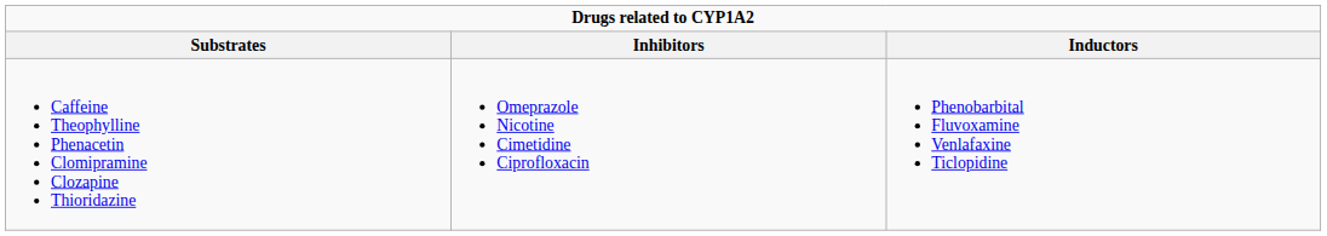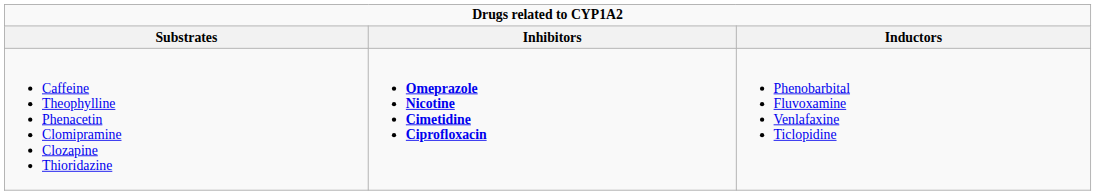row 3 | Inhibitors: normal -> bold
